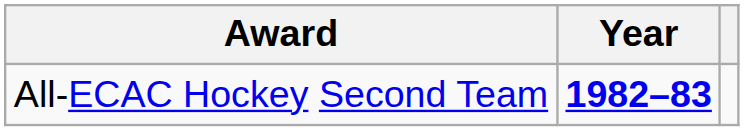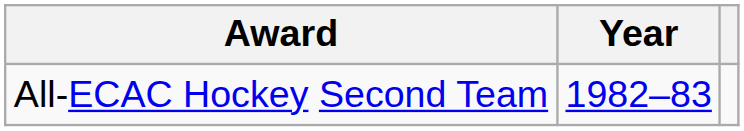row 2 | Year: bold -> normal
